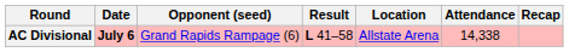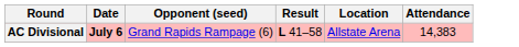- column: Recap
AC Divisional | Attendance: 14,338 -> 14,383
